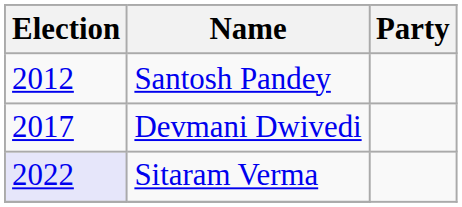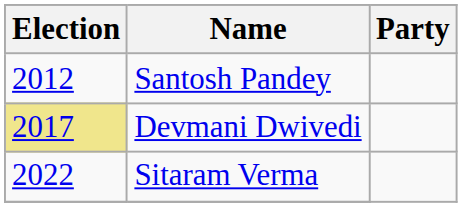Devmani Dwivedi | Election: no background -> khaki background
Sitaram Verma | Election: lavender background -> no background
